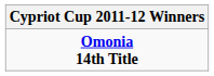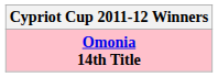row 2 | column 1: no background -> pink background
